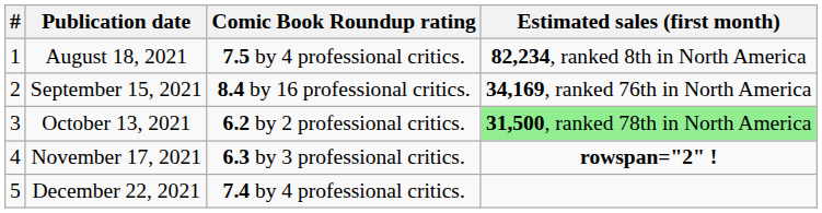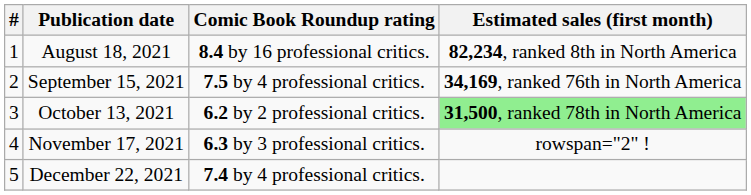August 18, 2021 | Comic Book Roundup rating: 7.5 by 4 professional critics. -> 8.4 by 16 professional critics.
September 15, 2021 | Comic Book Roundup rating: 8.4 by 16 professional critics. -> 7.5 by 4 professional critics.
November 17, 2021 | Estimated sales (first month): bold -> normal
